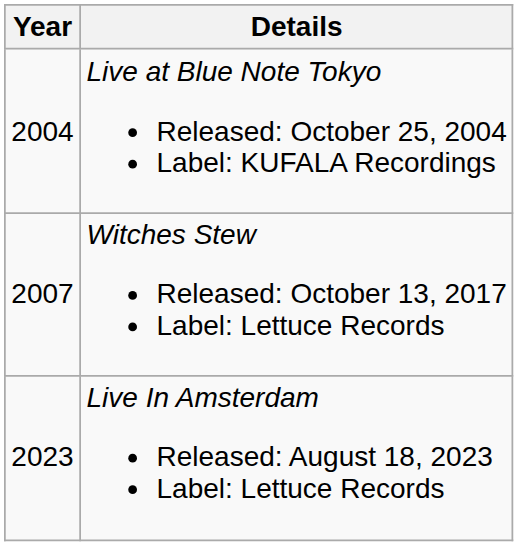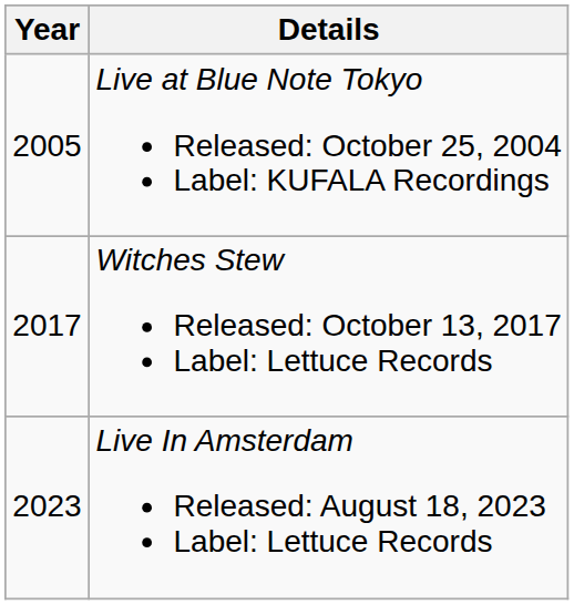row 2 | Year: 2004 -> 2005
row 3 | Year: 2007 -> 2017
